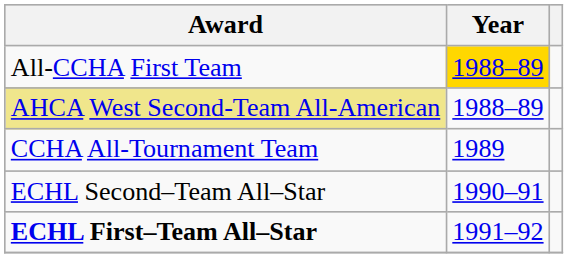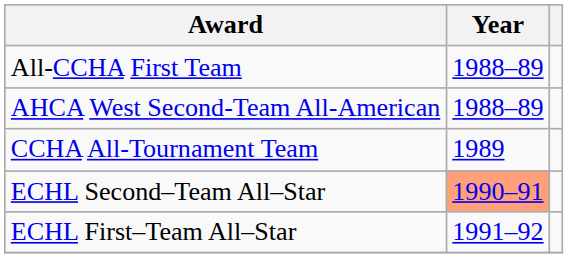row 2 | Year: gold background -> no background
row 3 | Award: khaki background -> no background
row 5 | Year: no background -> lightsalmon background
row 6 | Award: bold -> normal
